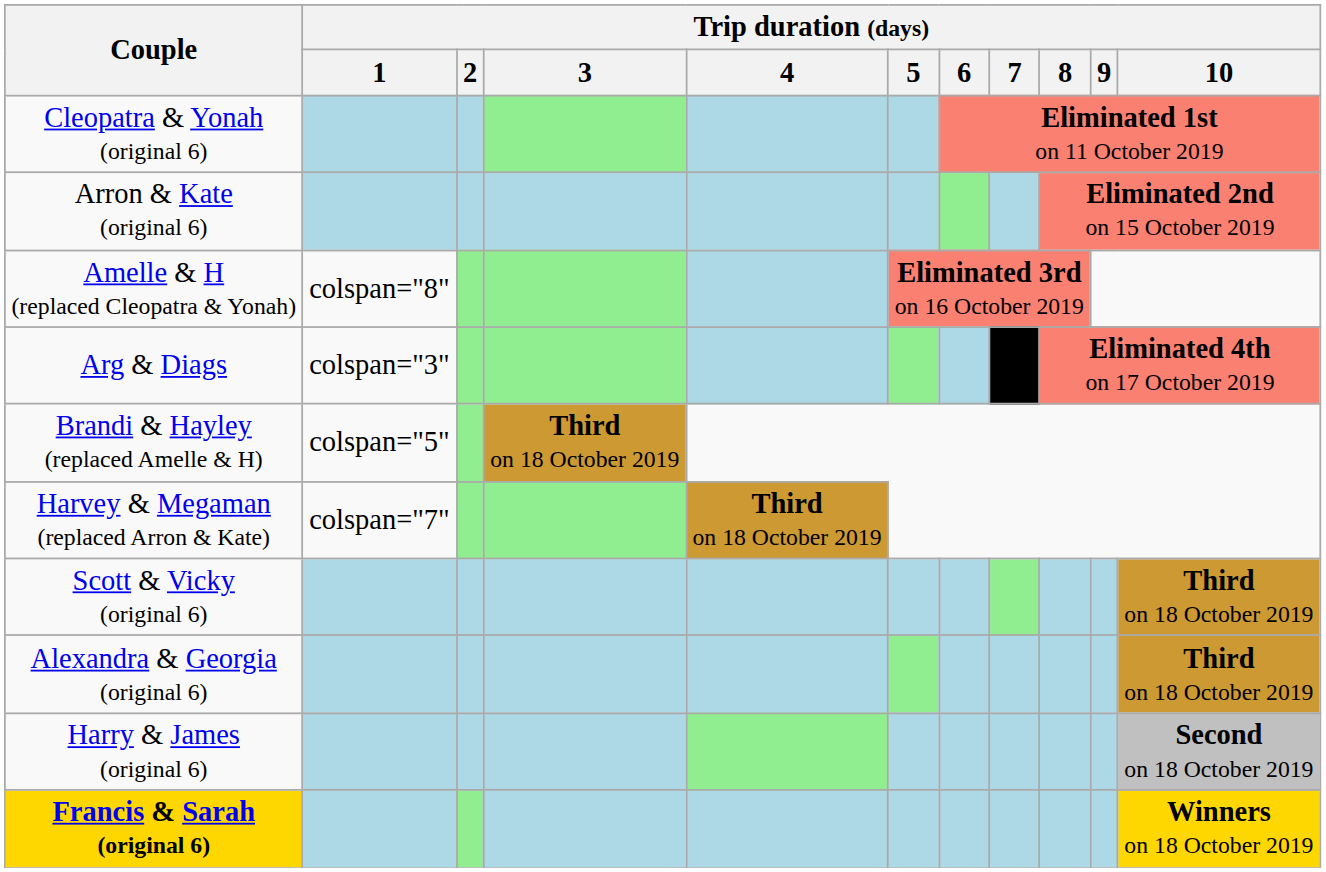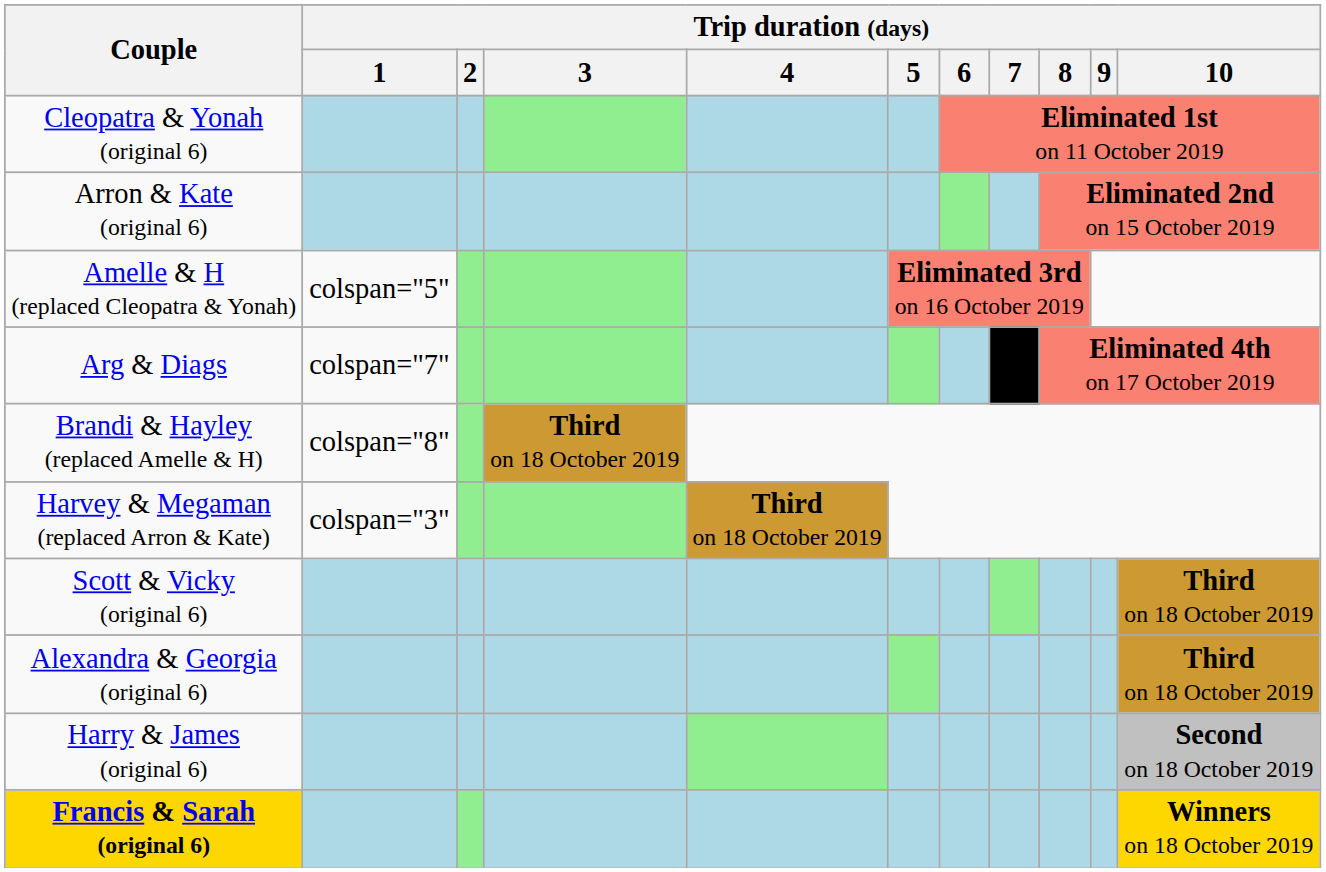Amelle & H (replaced Cleopatra & Yonah) | Trip duration (days) / 1: colspan="8" -> colspan="5"
Arg & Diags | Trip duration (days) / 1: colspan="3" -> colspan="7"
Brandi & Hayley (replaced Amelle & H) | Trip duration (days) / 1: colspan="5" -> colspan="8"
Harvey & Megaman (replaced Arron & Kate) | Trip duration (days) / 1: colspan="7" -> colspan="3"
